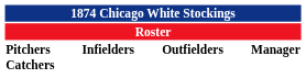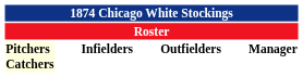Pitchers Catchers | column 1: no background -> lightyellow background
